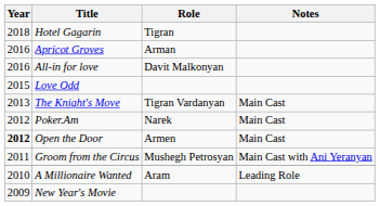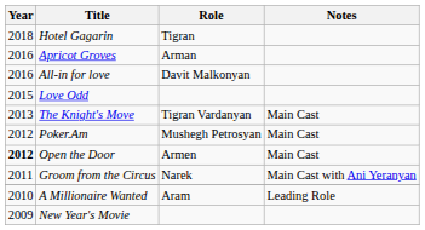Poker.Am | Role: Narek -> Mushegh Petrosyan
Groom from the Circus | Role: Mushegh Petrosyan -> Narek
